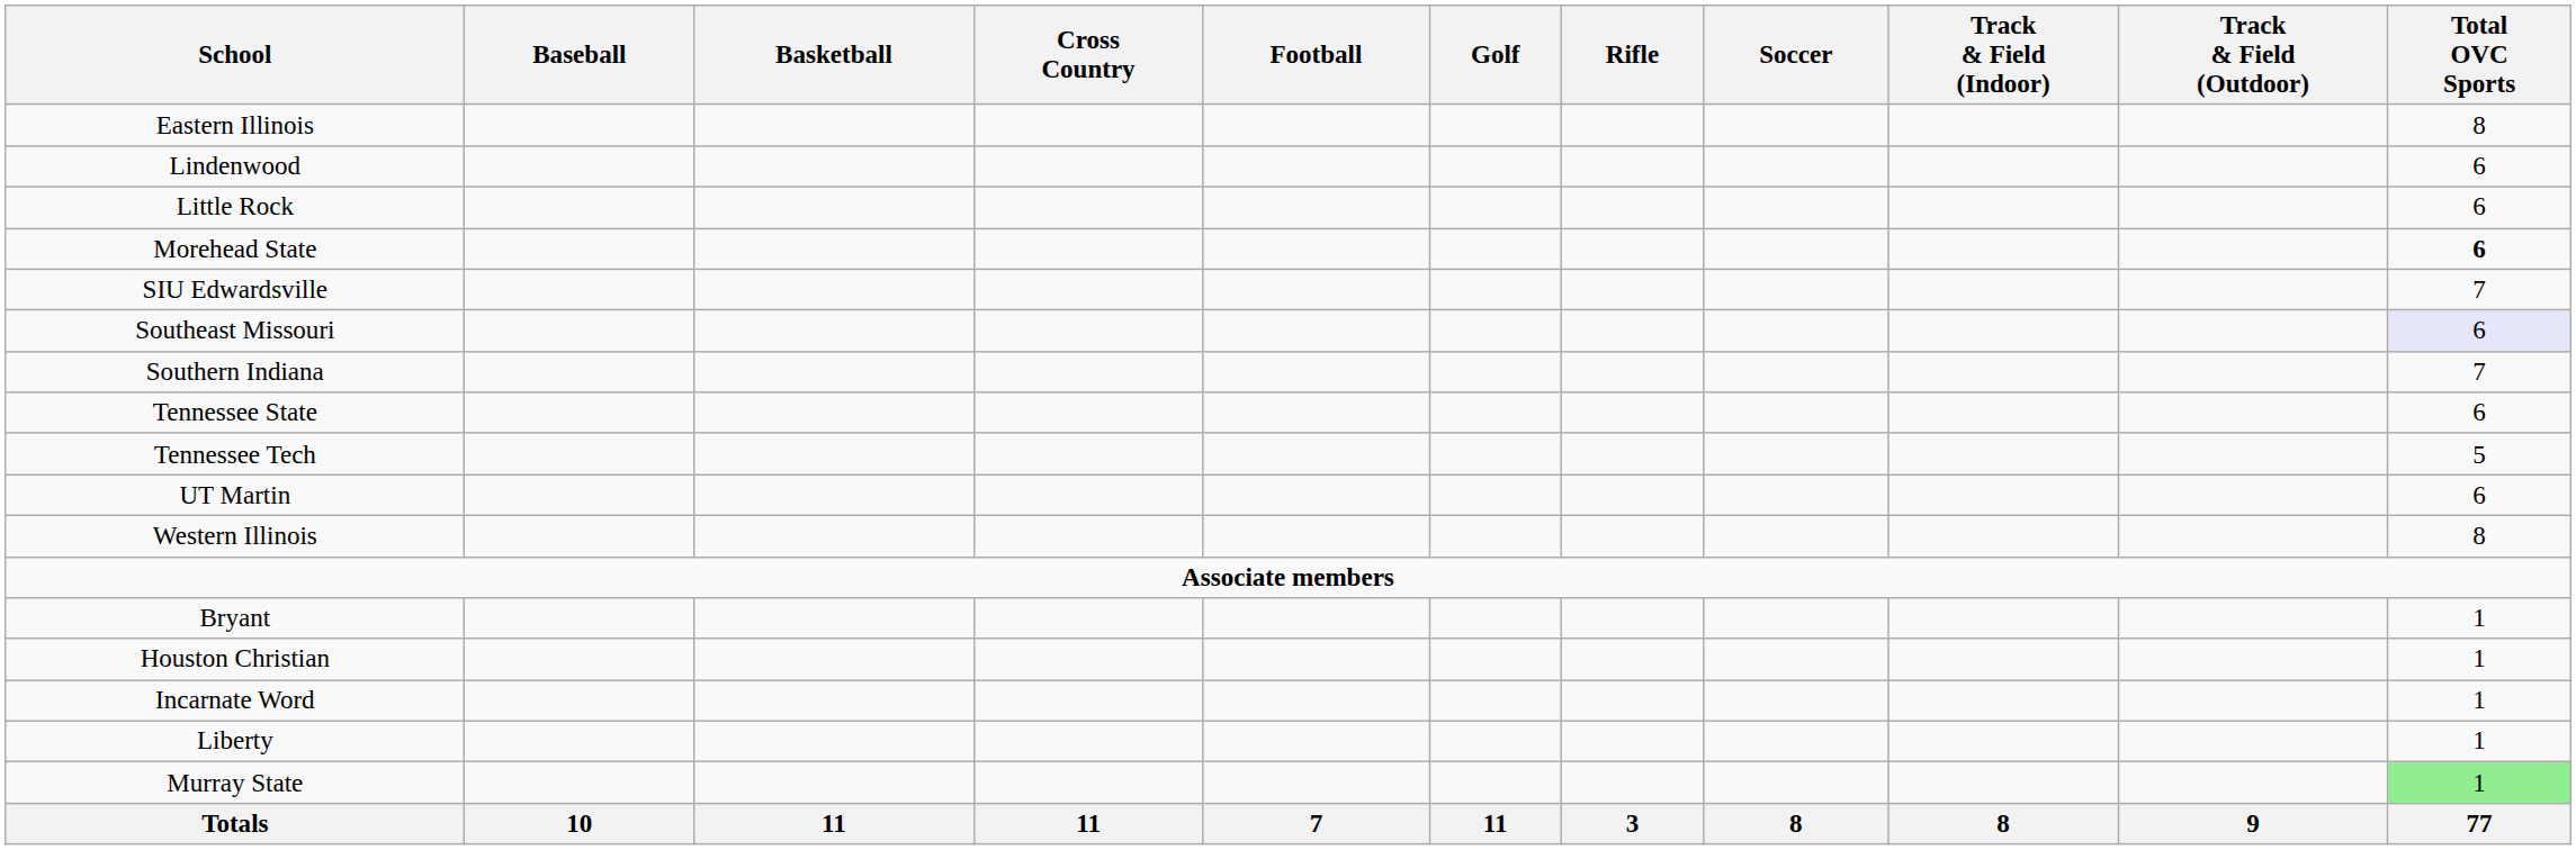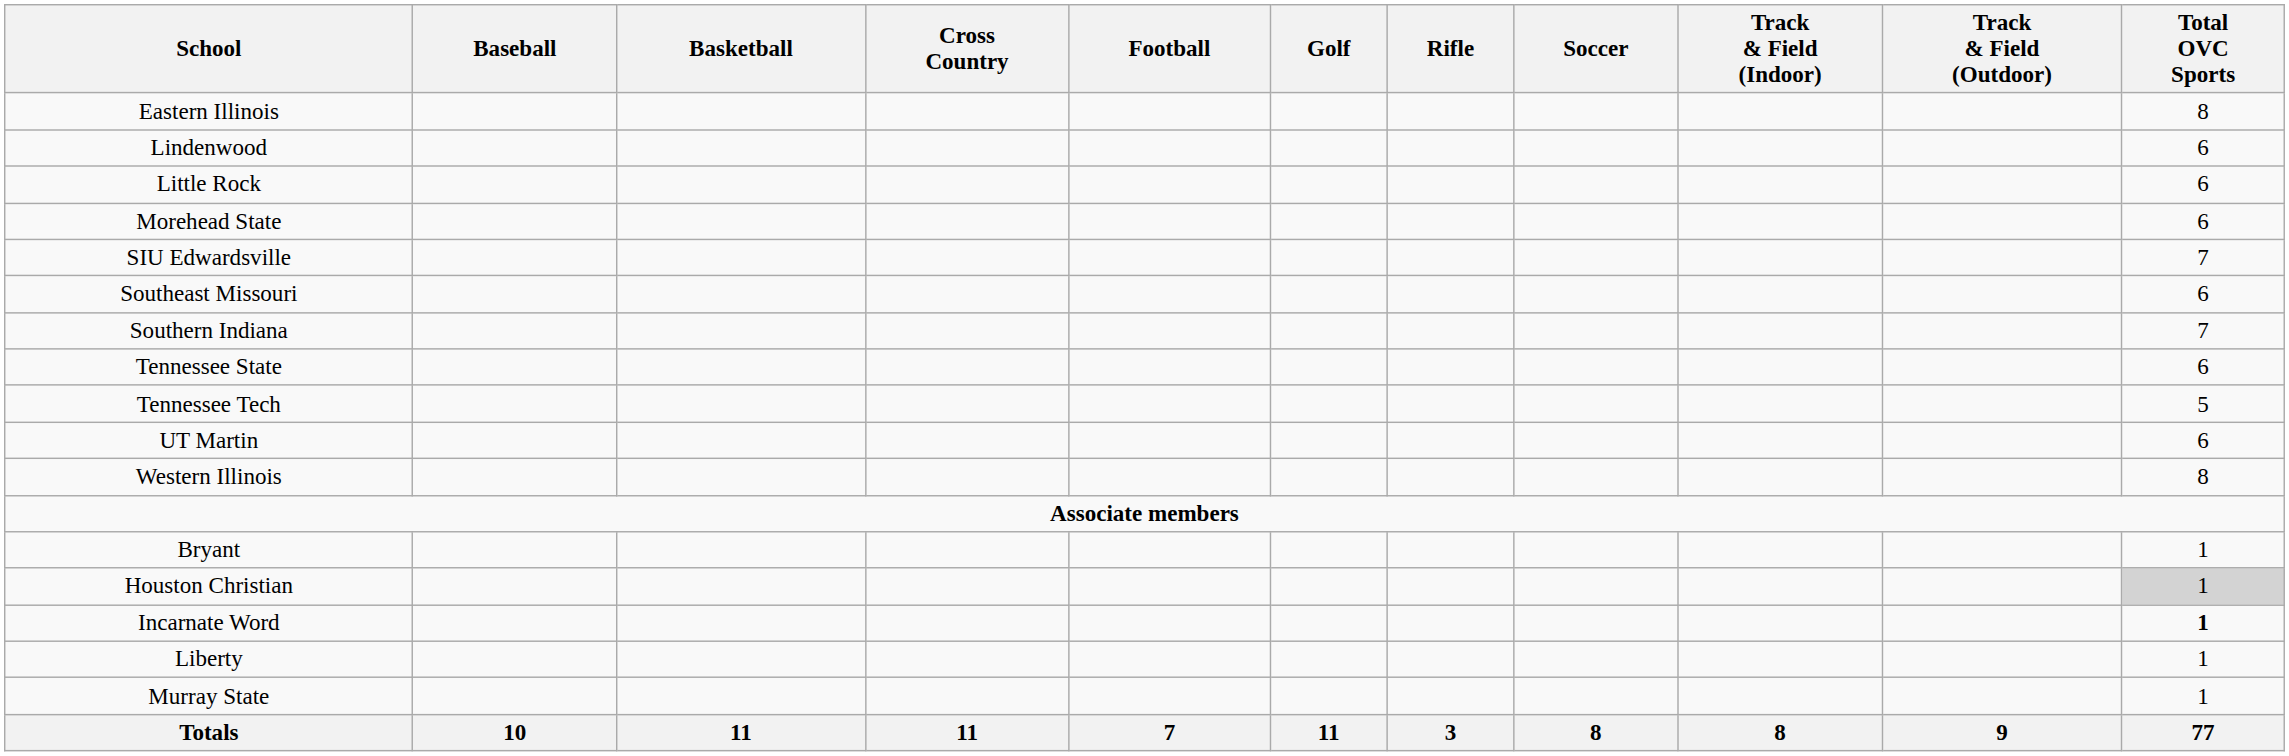Morehead State | Total OVC Sports: bold -> normal
Southeast Missouri | Total OVC Sports: lavender background -> no background
Houston Christian | Total OVC Sports: no background -> lightgrey background
Incarnate Word | Total OVC Sports: normal -> bold
Murray State | Total OVC Sports: lightgreen background -> no background
